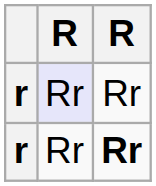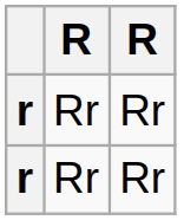row 2 | column 2: lavender background -> no background
row 3 | column 3: bold -> normal
